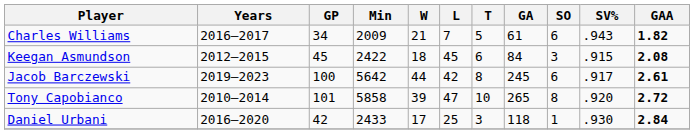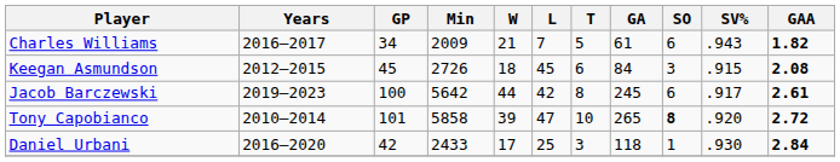Keegan Asmundson | Min: 2422 -> 2726
Tony Capobianco | SO: normal -> bold
